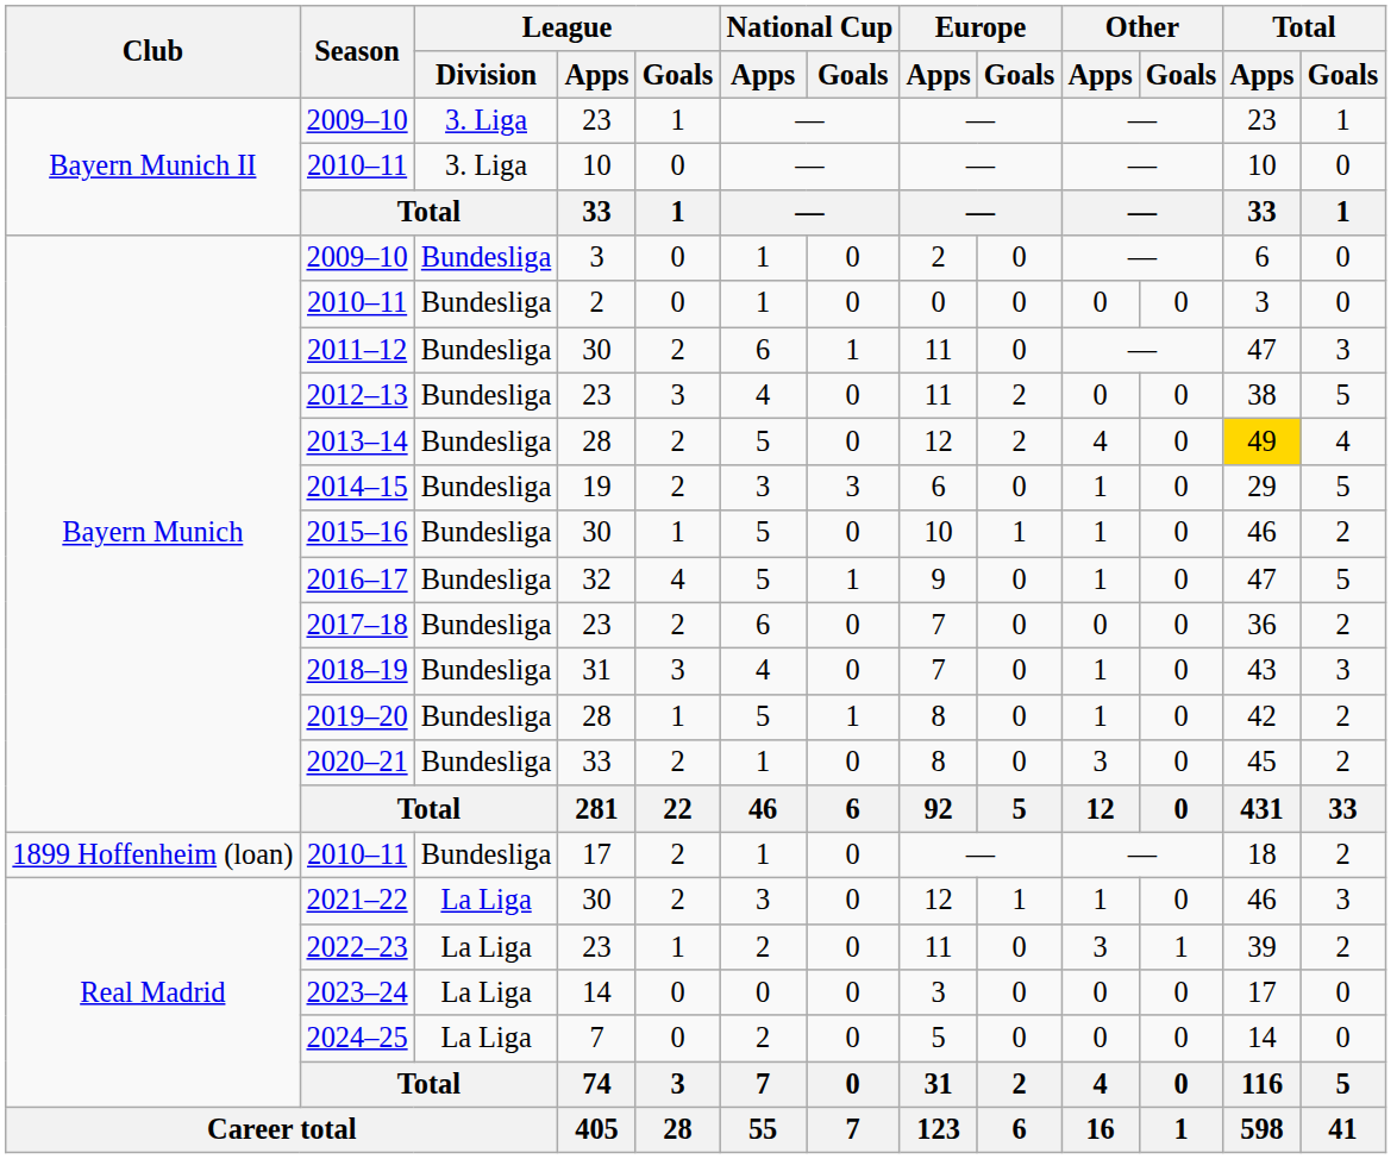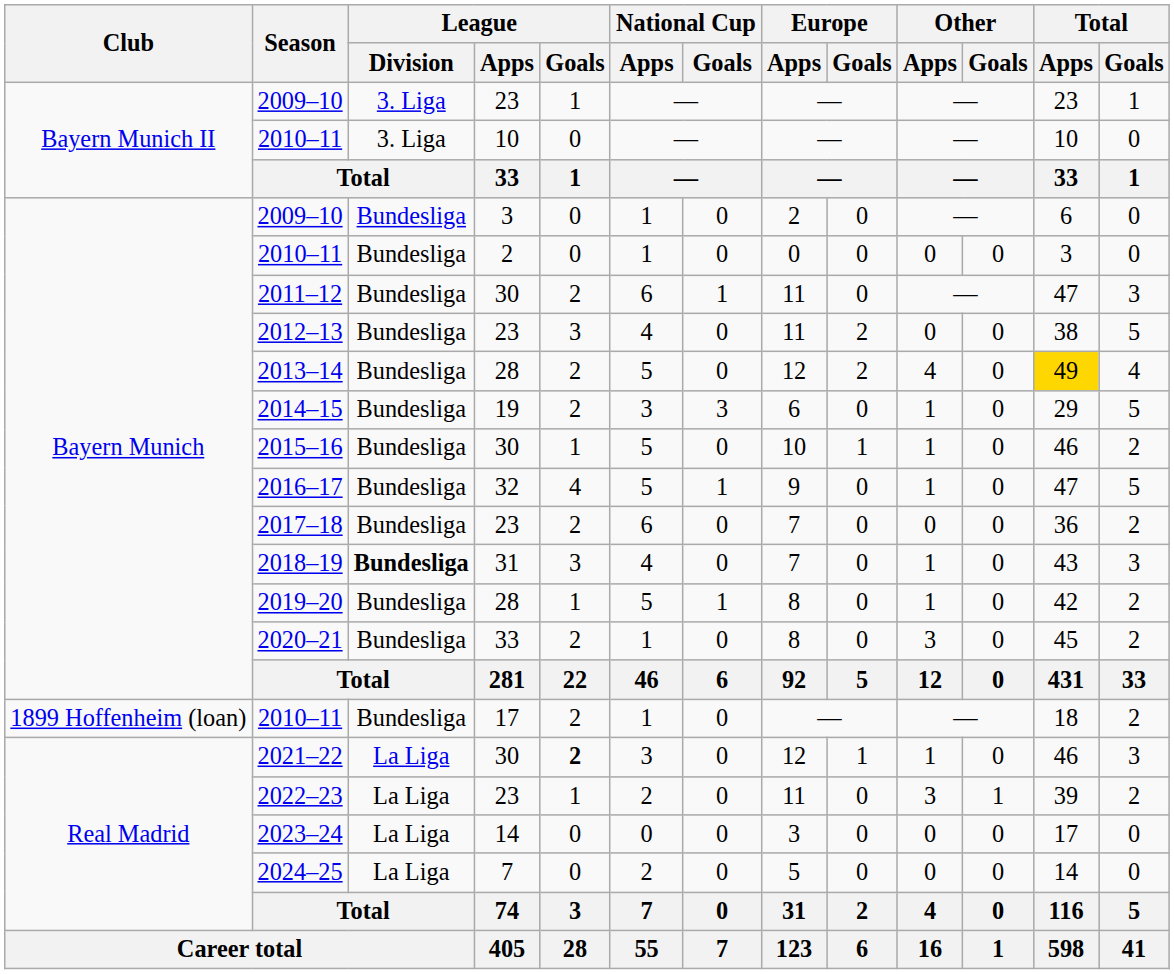2018–19 | League / Division: normal -> bold
2021–22 | League / Goals: normal -> bold
